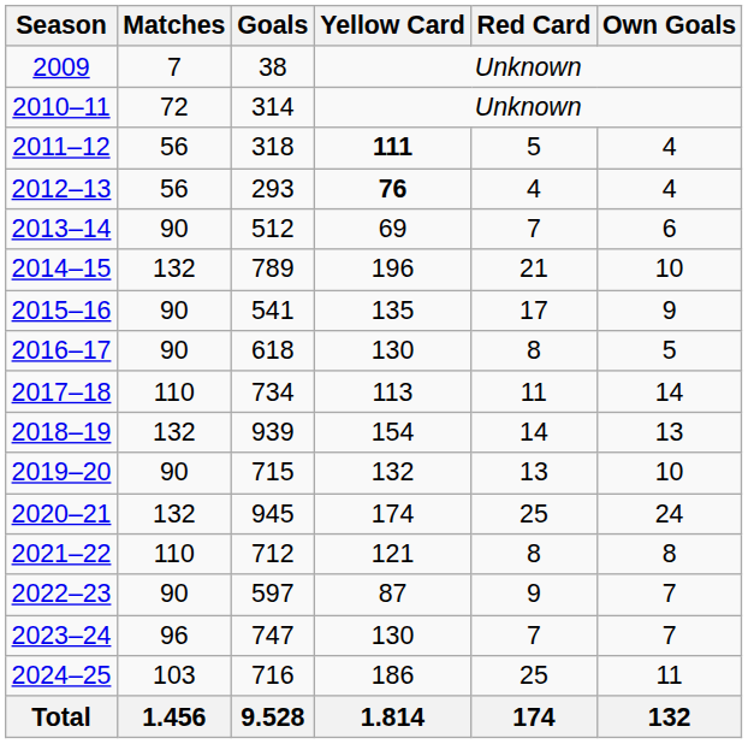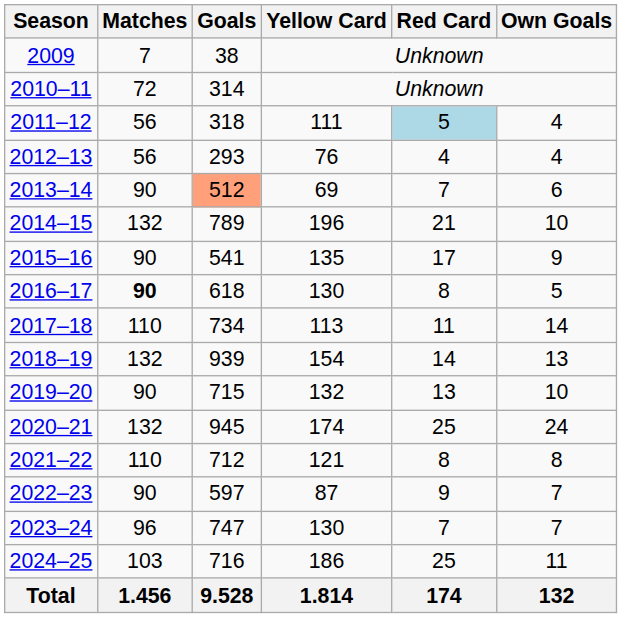2011–12 | Yellow Card: bold -> normal
2011–12 | Red Card: no background -> lightblue background
2012–13 | Yellow Card: bold -> normal
2013–14 | Goals: no background -> lightsalmon background
2016–17 | Matches: normal -> bold
